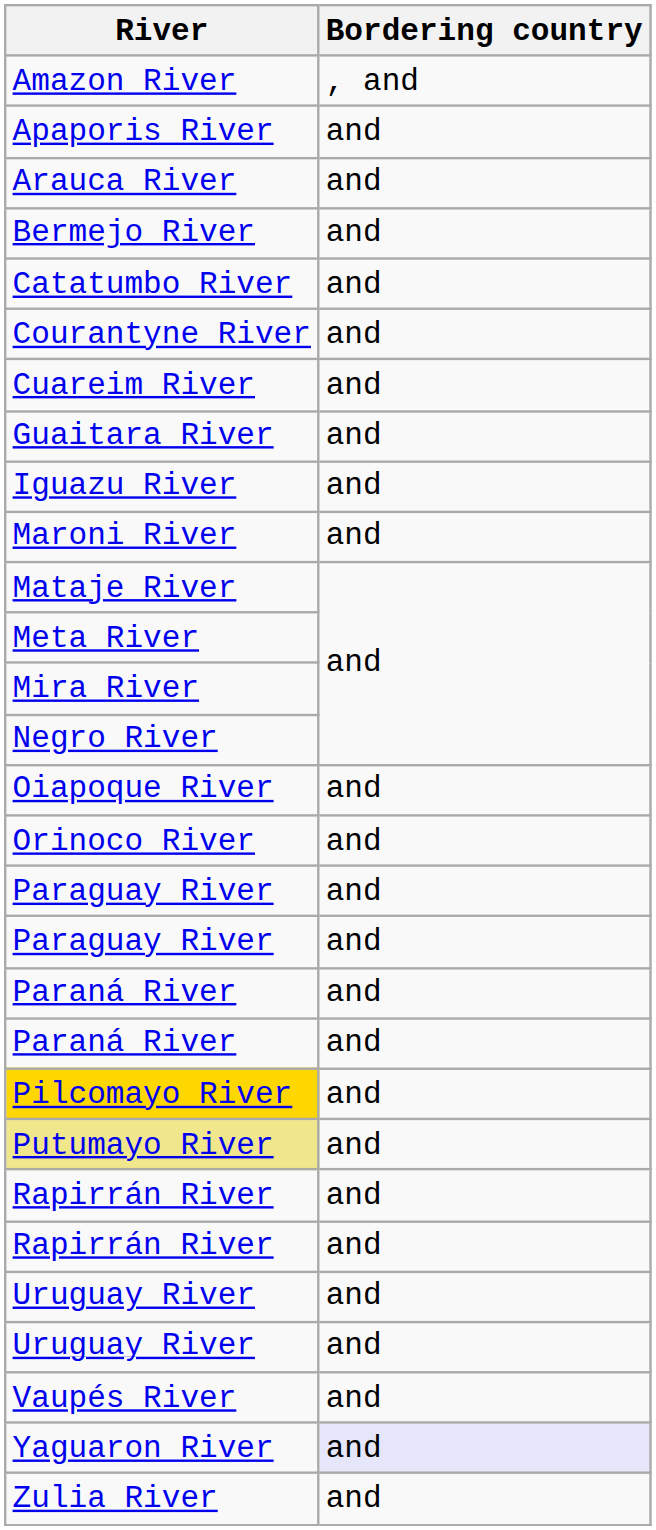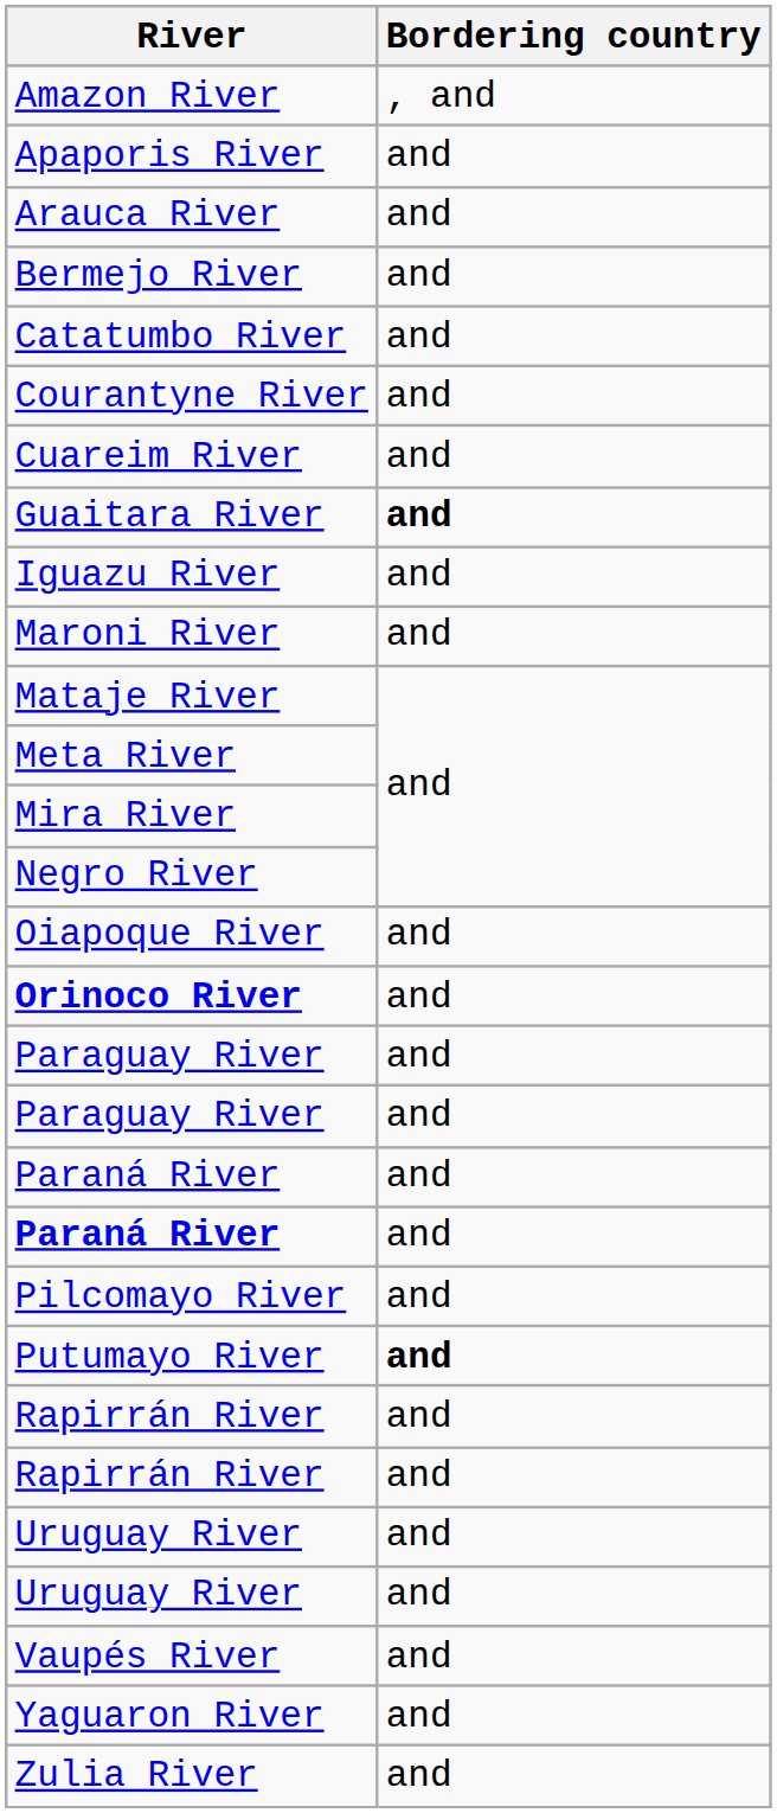row 9 | Bordering country: normal -> bold
row 17 | River: normal -> bold
row 21 | River: normal -> bold
row 22 | River: gold background -> no background
row 23 | River: khaki background -> no background
row 23 | Bordering country: normal -> bold
row 29 | Bordering country: lavender background -> no background
